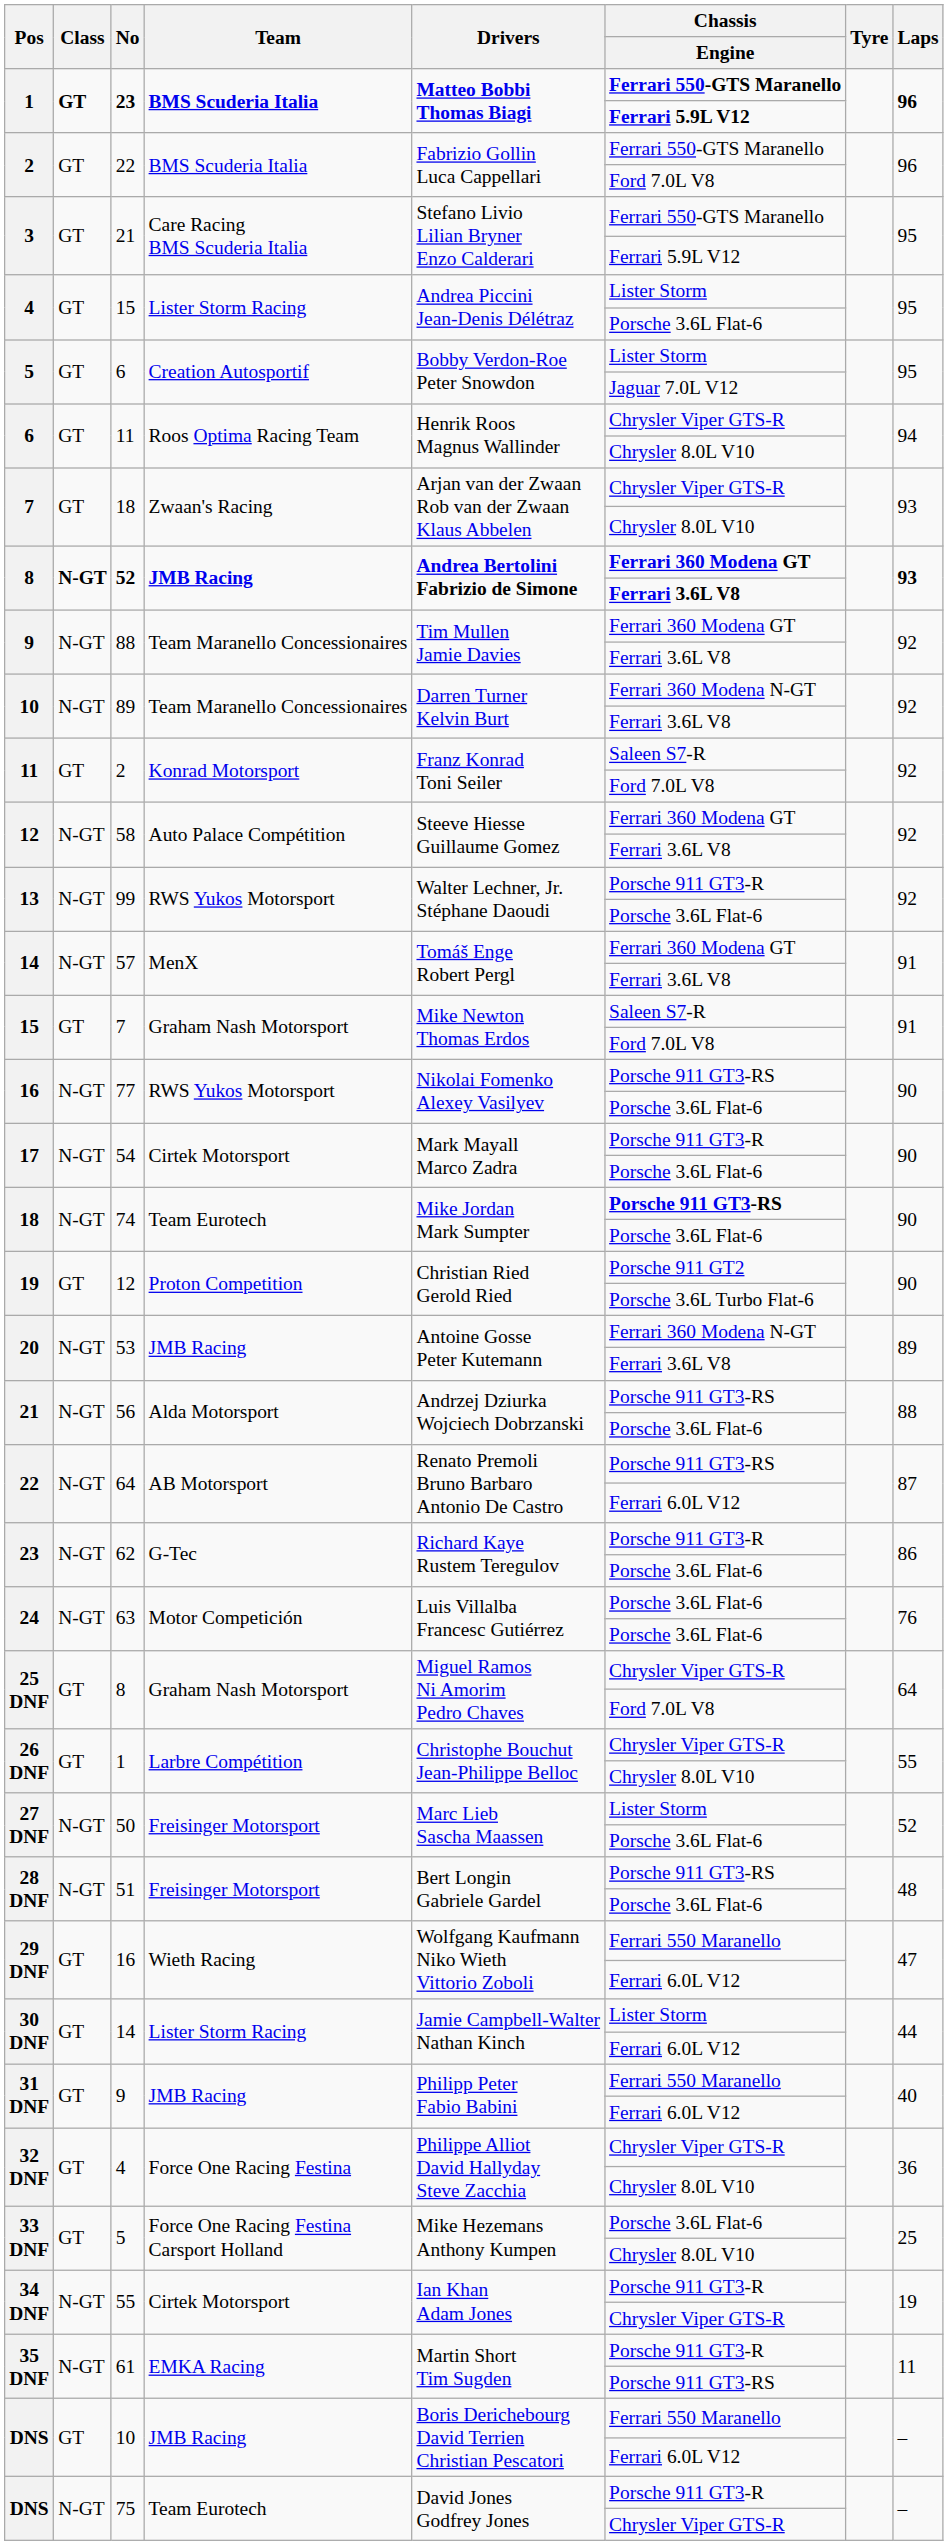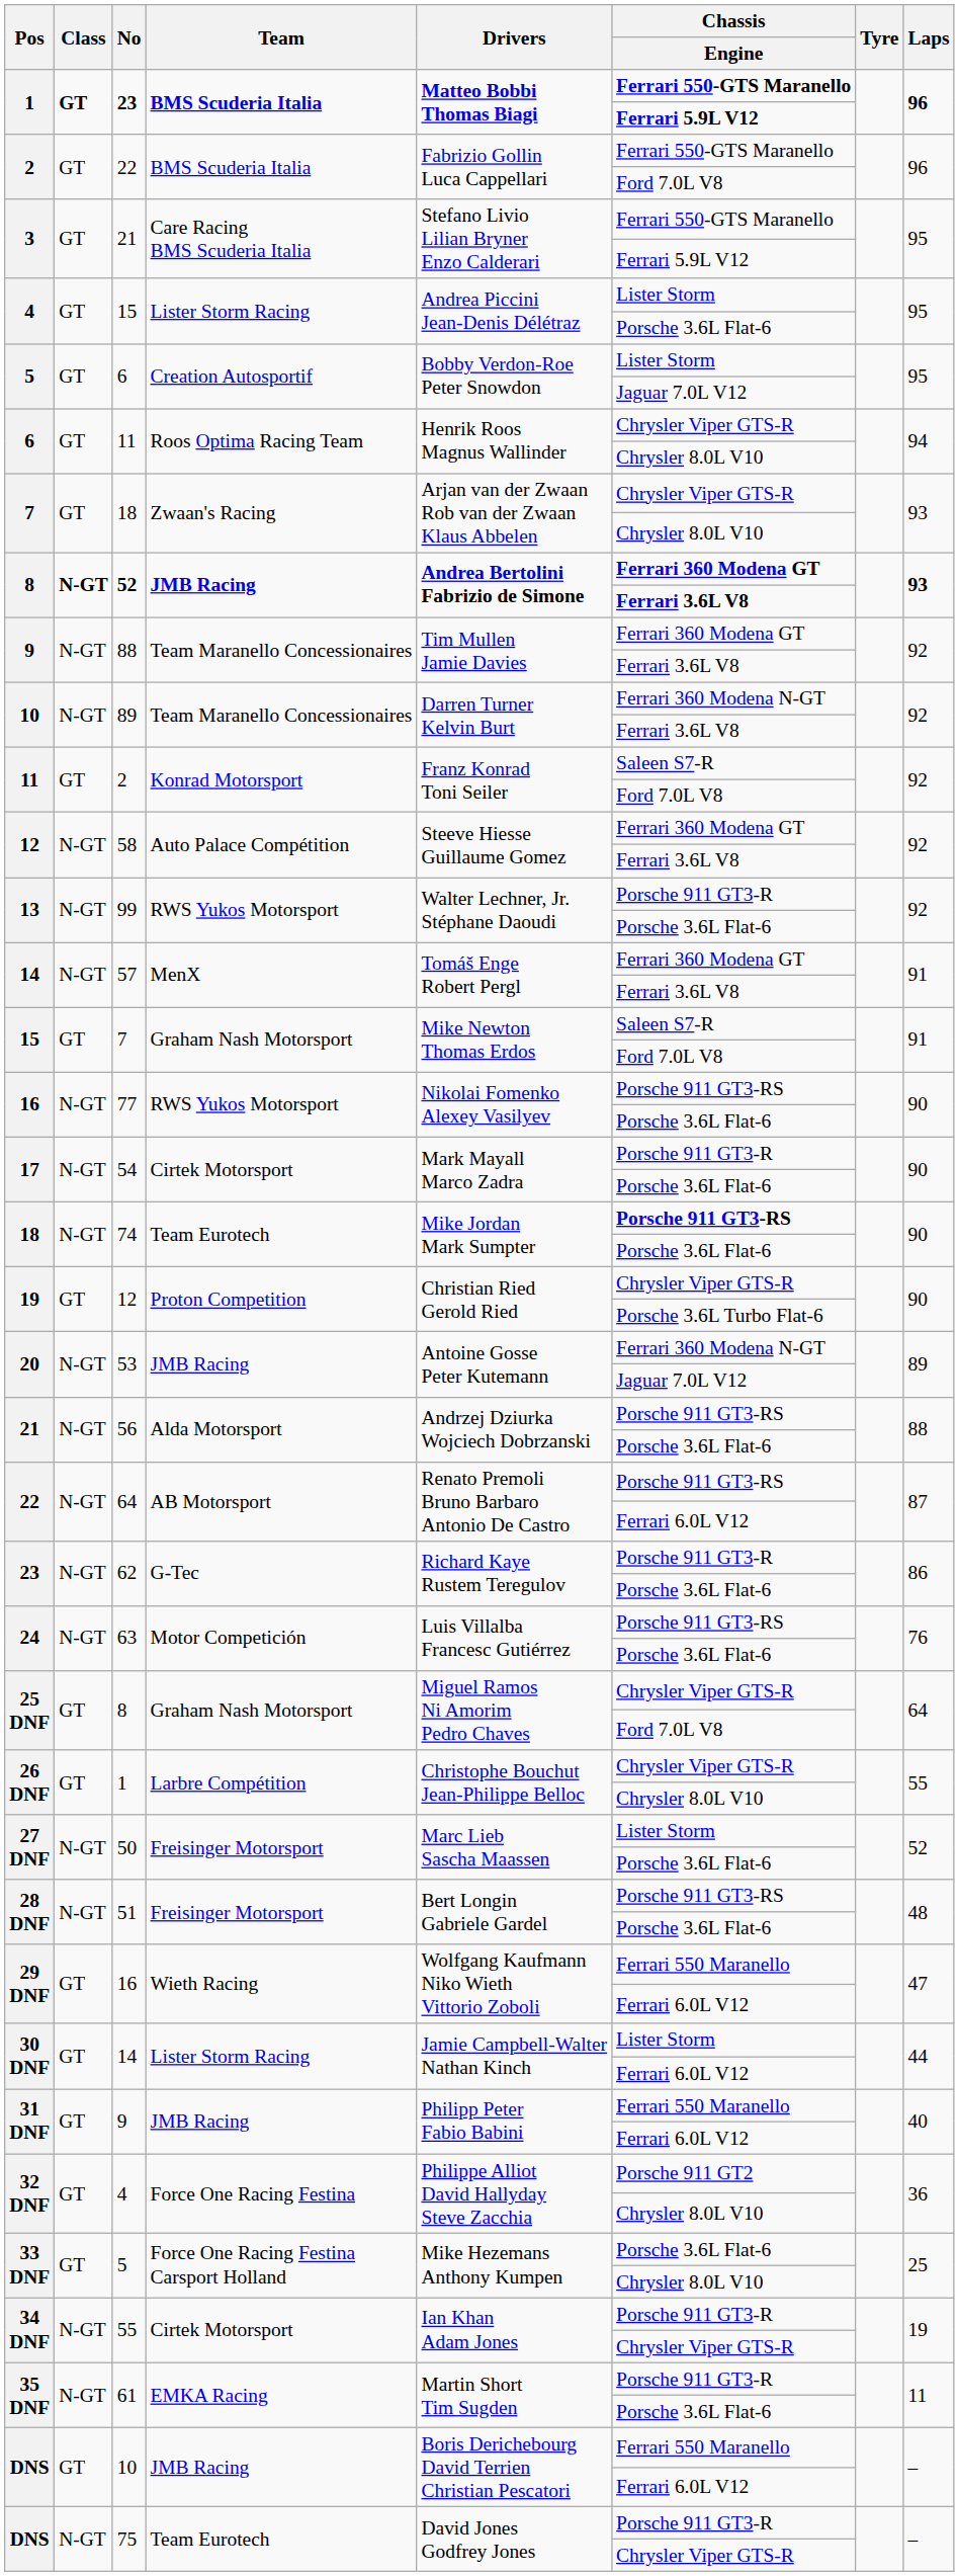row 39 | Chassis / Engine: Porsche 911 GT2 -> Chrysler Viper GTS-R
row 42 | Chassis / Engine: Ferrari 3.6L V8 -> Jaguar 7.0L V12
row 49 | Chassis / Engine: Porsche 3.6L Flat-6 -> Porsche 911 GT3-RS
row 65 | Chassis / Engine: Chrysler Viper GTS-R -> Porsche 911 GT2
row 72 | Chassis / Engine: Porsche 911 GT3-RS -> Porsche 3.6L Flat-6
